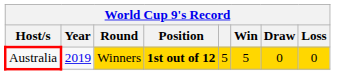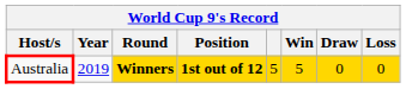Australia | Round: normal -> bold
